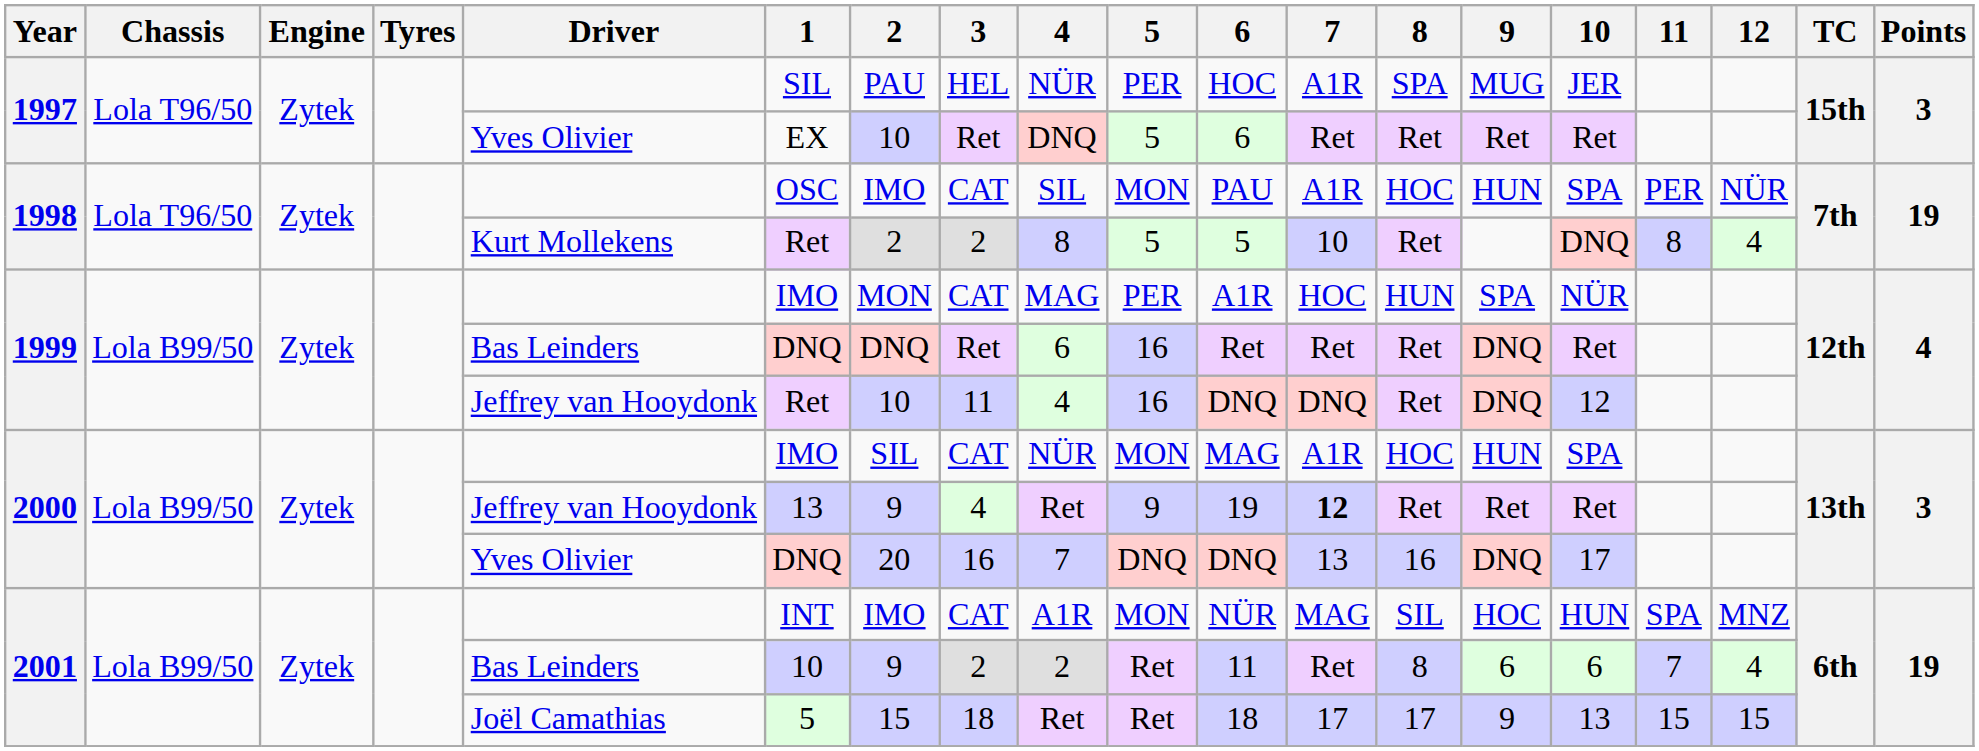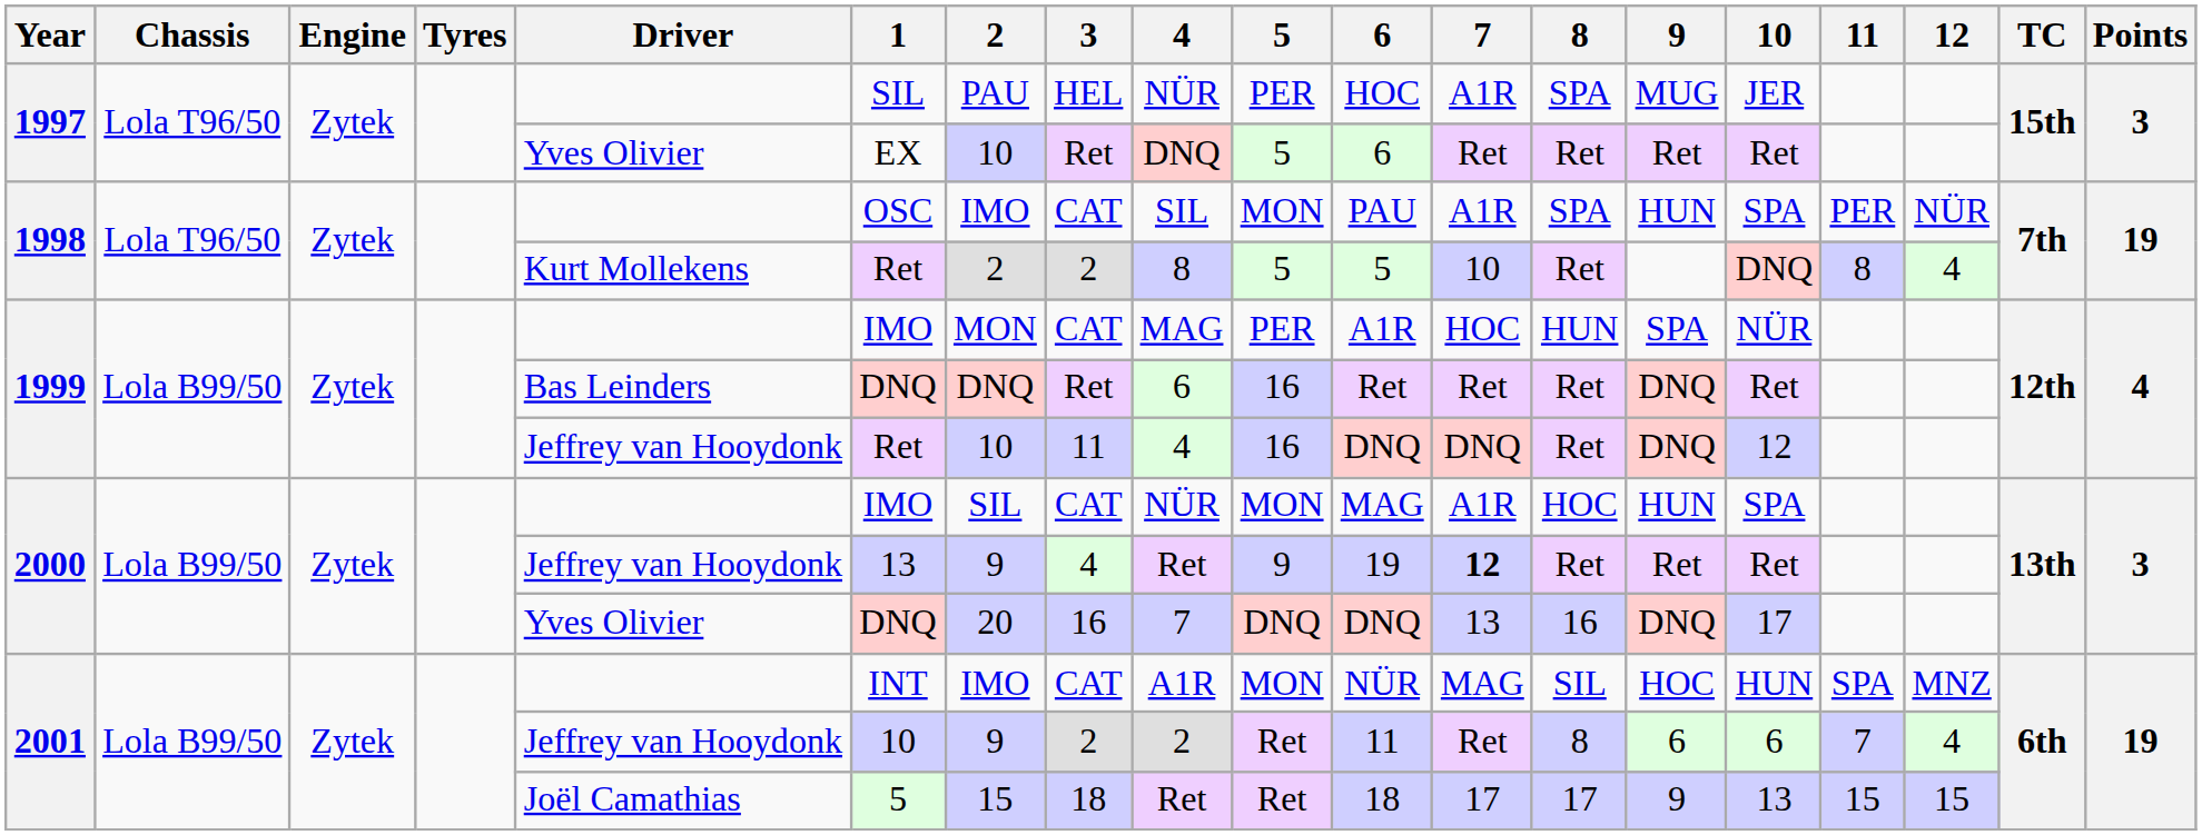row 4 | 8: HOC -> SPA
row 13 | Driver: Bas Leinders -> Jeffrey van Hooydonk
